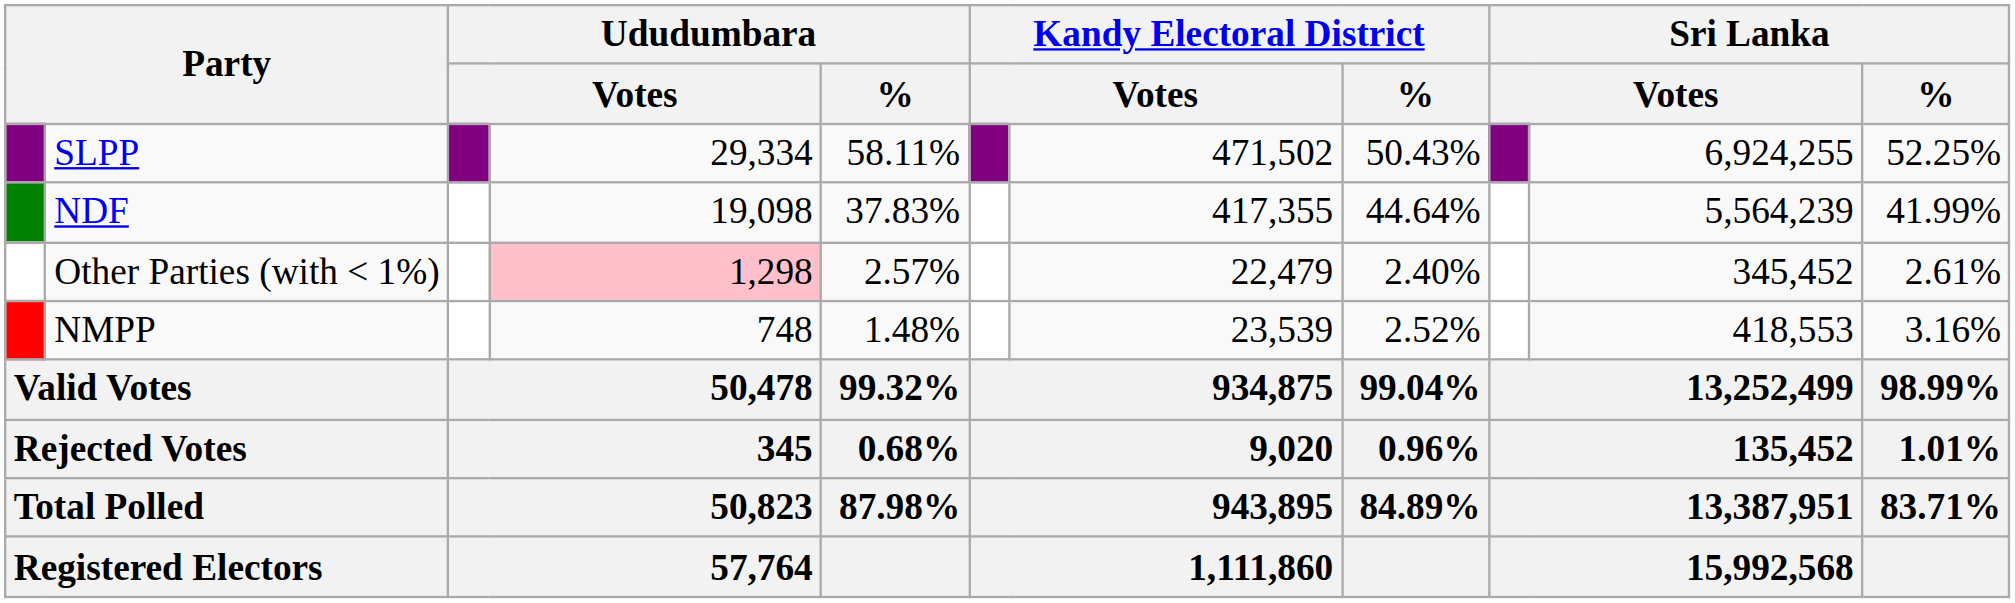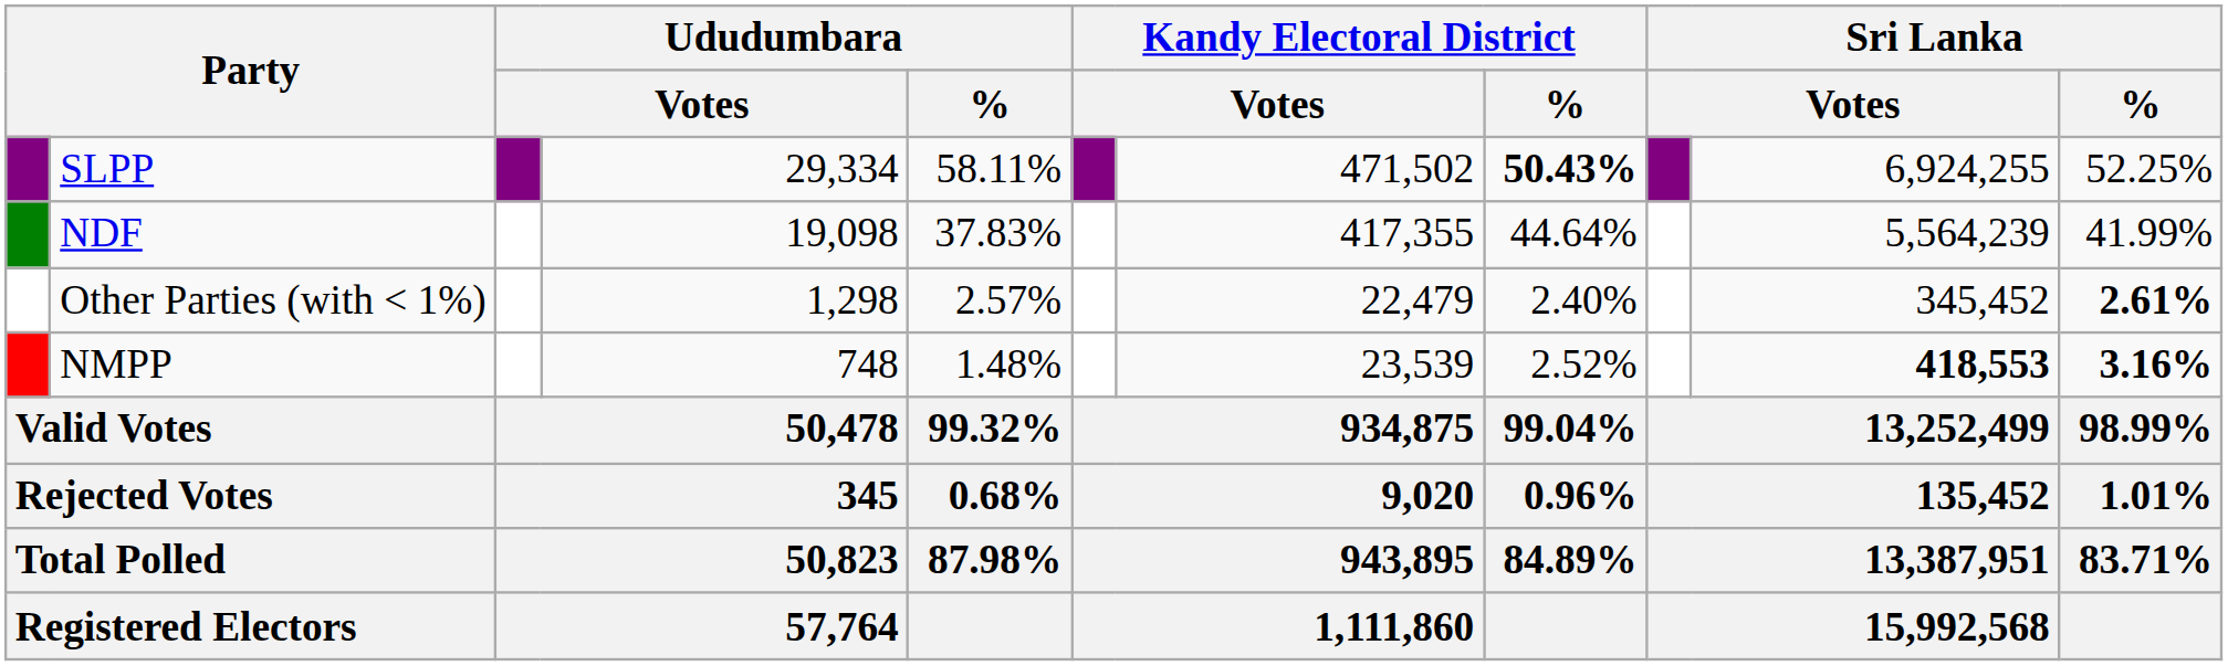SLPP | Kandy Electoral District / %: normal -> bold
Other Parties (with < 1%) | column 4: pink background -> no background
Other Parties (with < 1%) | Sri Lanka / %: normal -> bold
NMPP | column 10: normal -> bold
NMPP | Sri Lanka / %: normal -> bold
